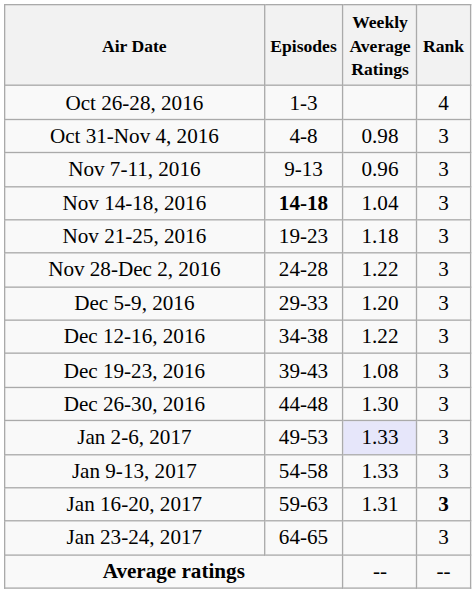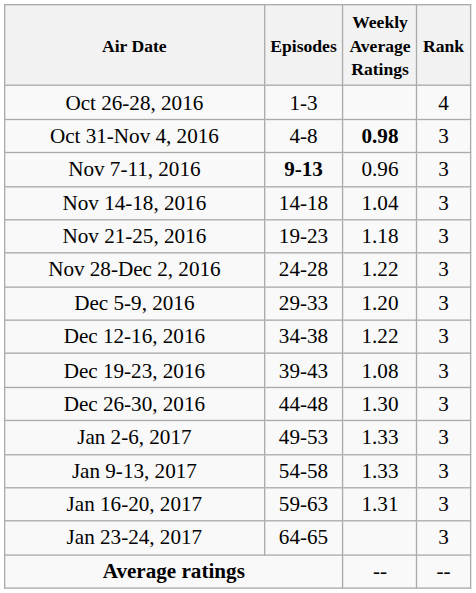Oct 31-Nov 4, 2016 | Weekly Average Ratings: normal -> bold
Nov 7-11, 2016 | Episodes: normal -> bold
Nov 14-18, 2016 | Episodes: bold -> normal
Jan 2-6, 2017 | Weekly Average Ratings: lavender background -> no background
Jan 16-20, 2017 | Rank: bold -> normal
